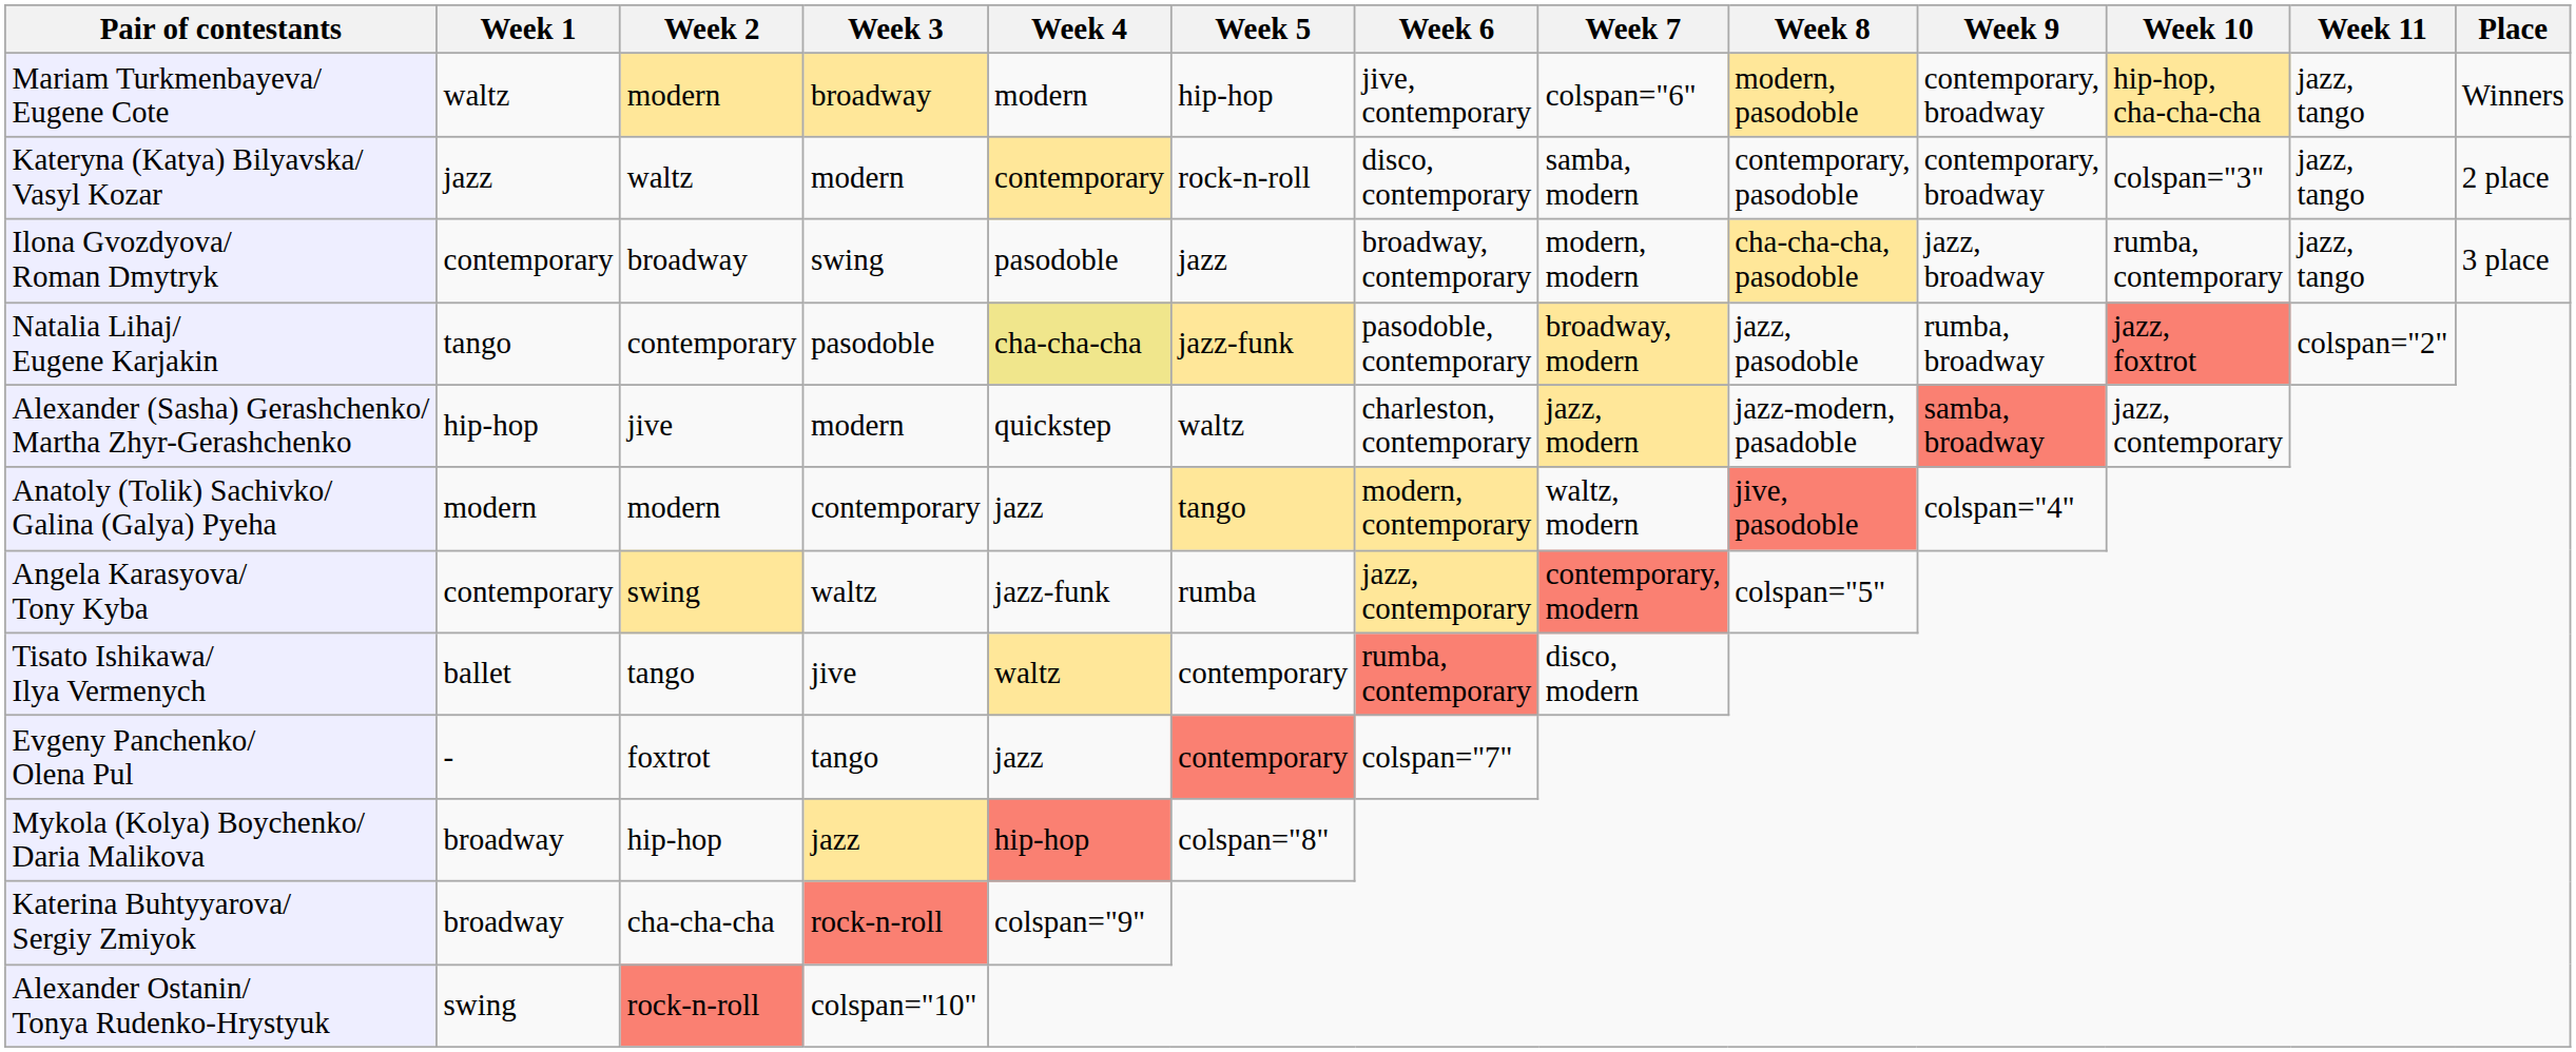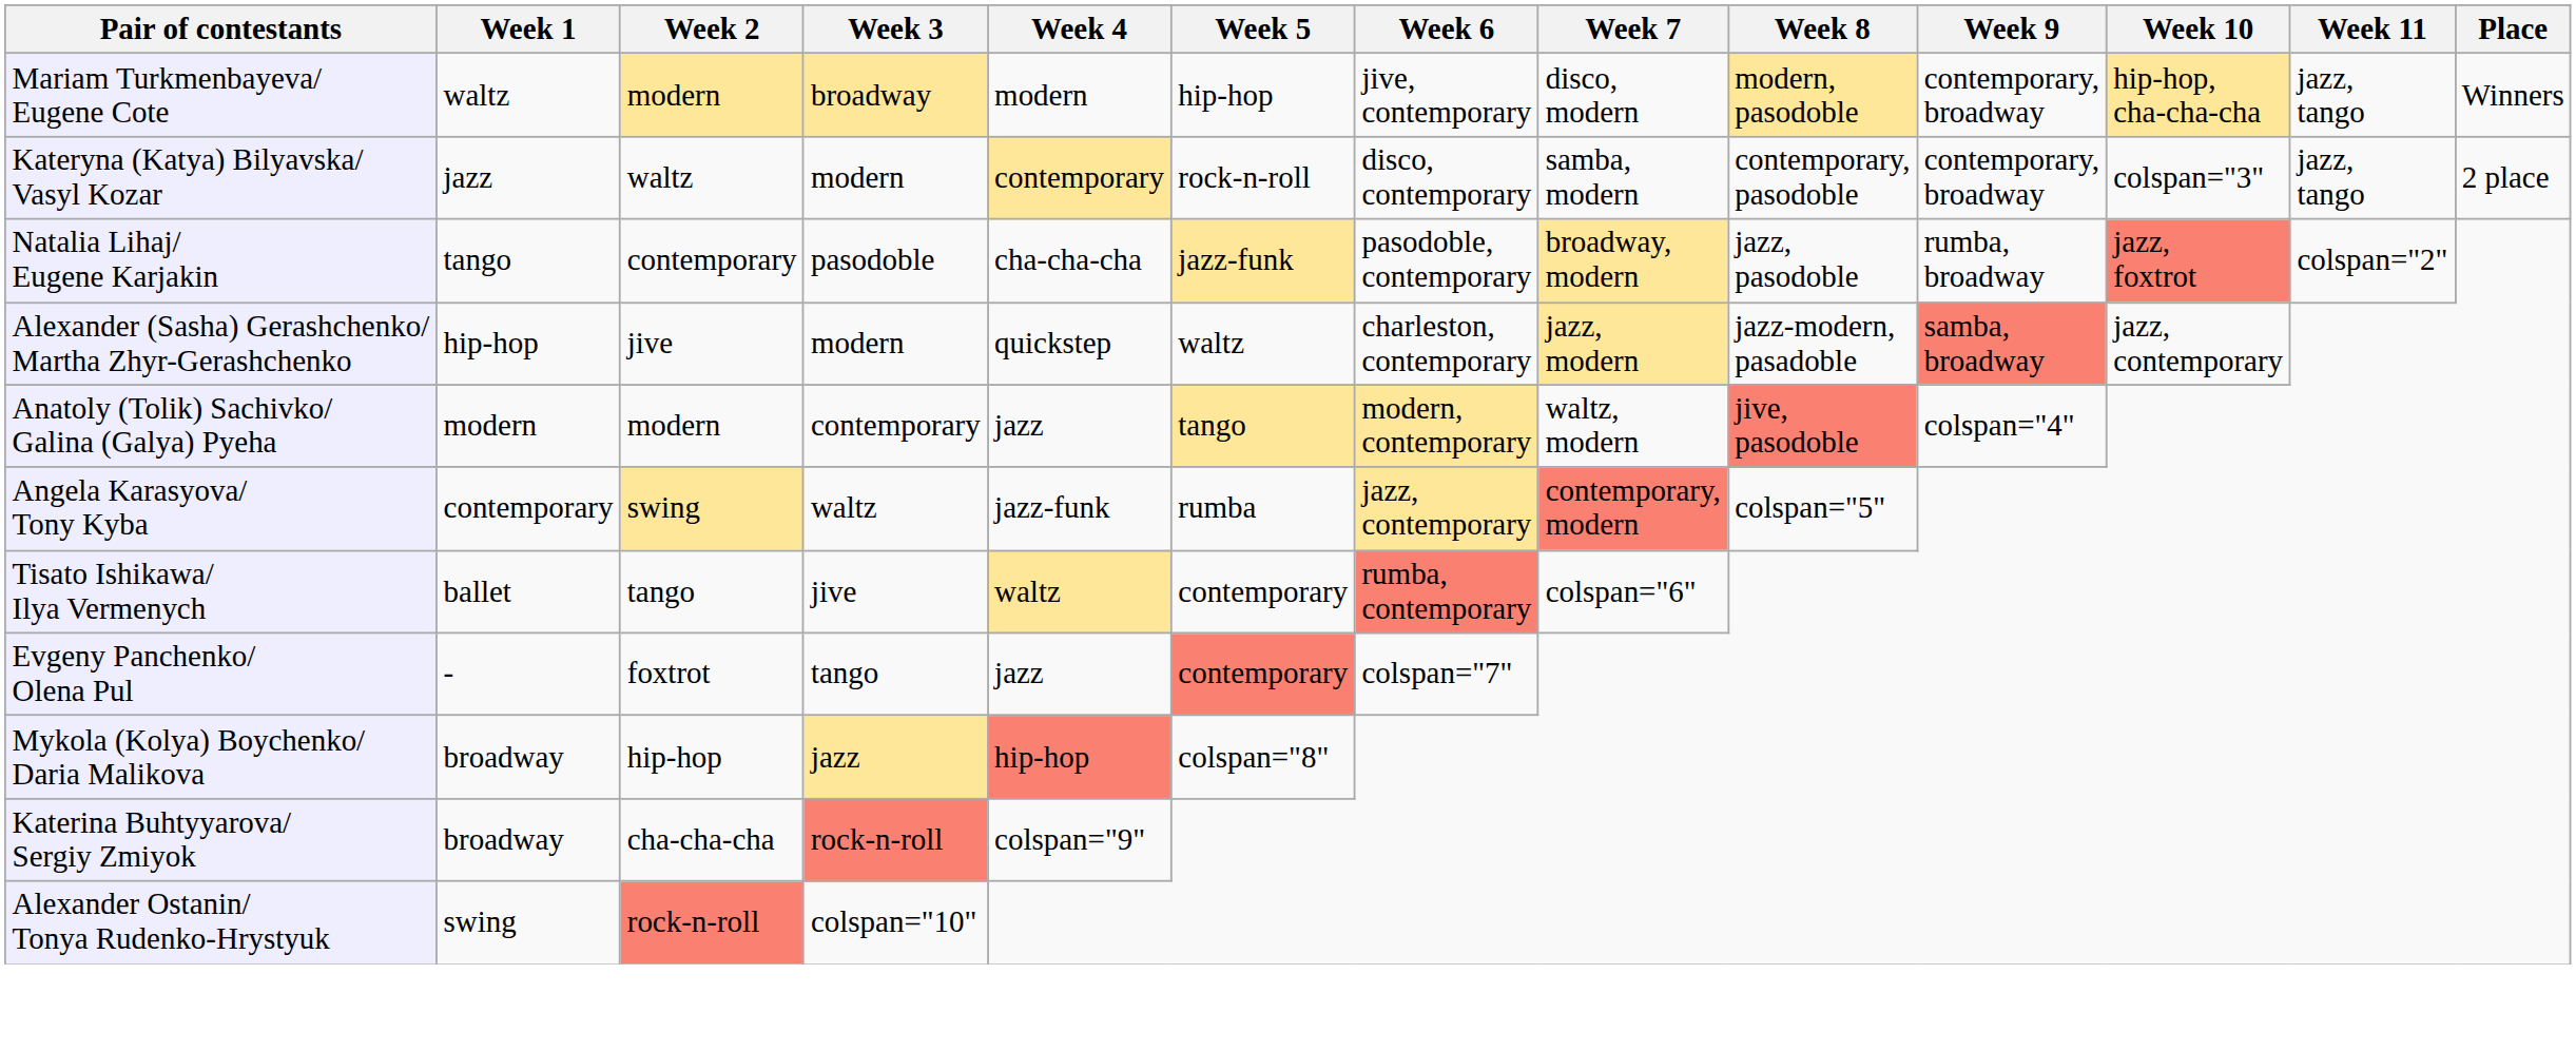Mariam Turkmenbayeva/ Eugene Cote | Week 7: colspan="6" -> disco, modern
- row: Ilona Gvozdyova/ Roman Dmytryk | contemporary | broadway | swing | pasodoble | jazz | broadway, contemporary | modern, modern | cha-cha-cha, pasodoble | jazz, broadway | rumba, contemporary | jazz, tango | 3 place
Natalia Lihaj/ Eugene Karjakin | Week 4: khaki background -> no background
Tisato Ishikawa/ Ilya Vermenych | Week 7: disco, modern -> colspan="6"
